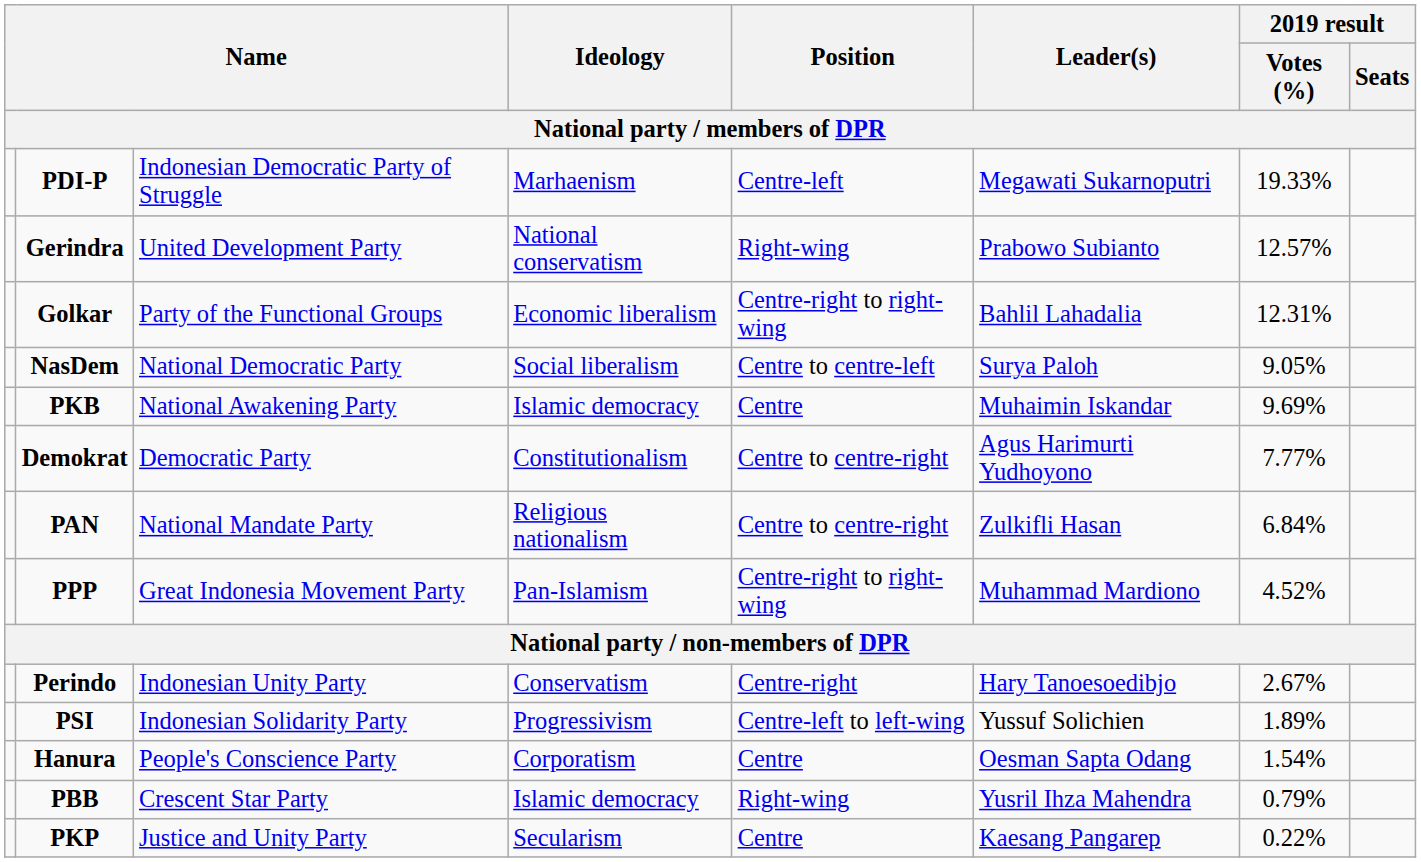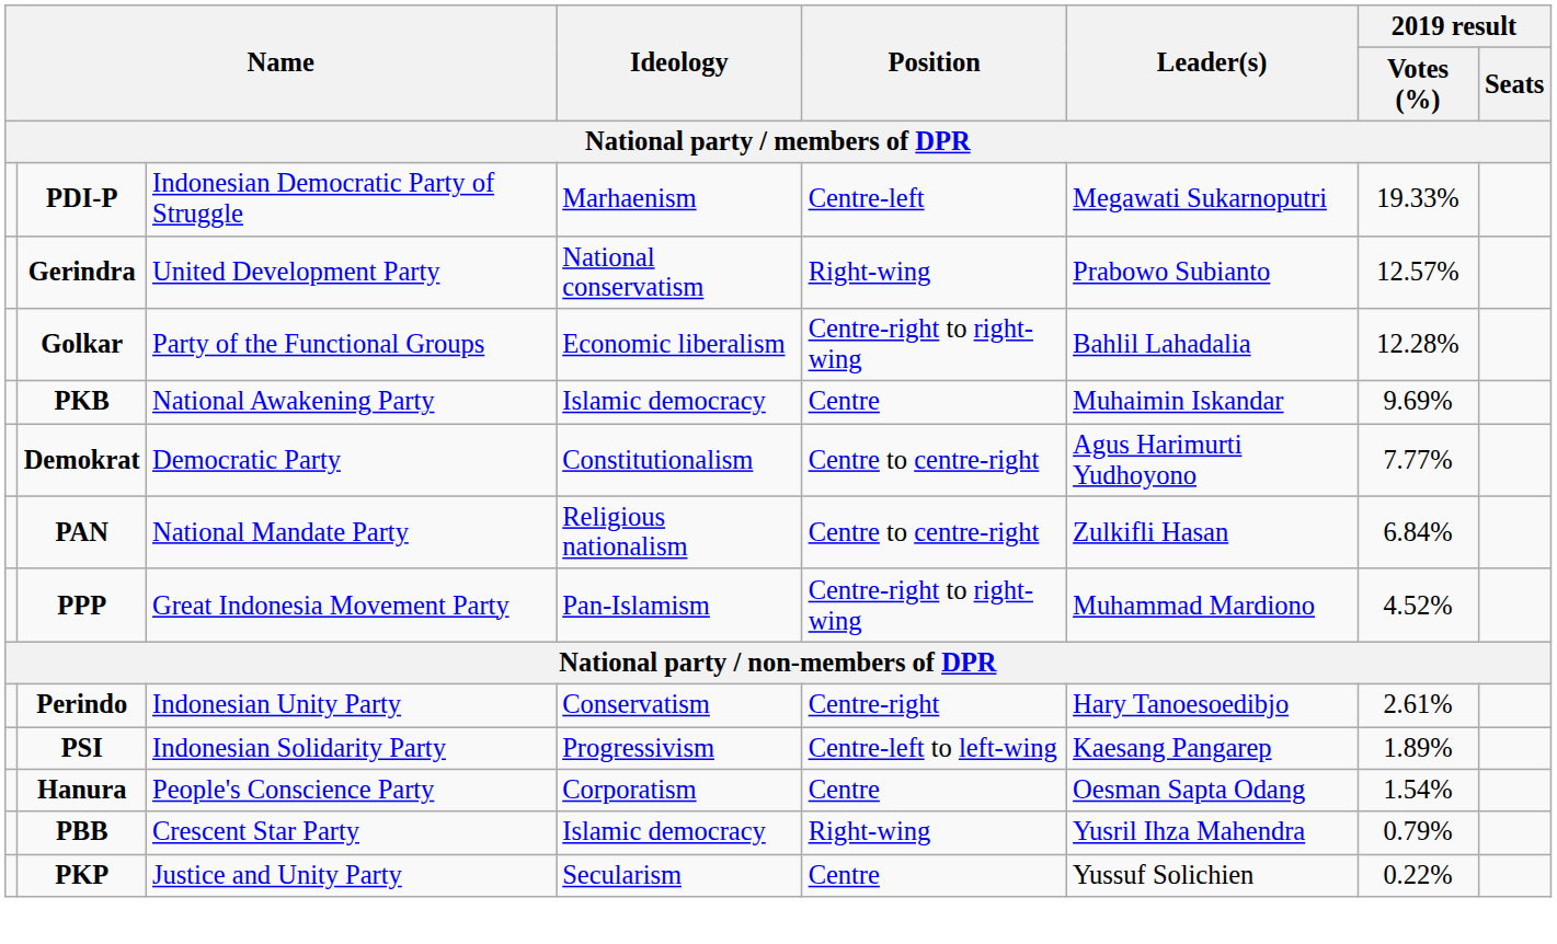Golkar | 2019 result / Votes (%): 12.31% -> 12.28%
- row: NasDem | National Democratic Party | Social liberalism | Centre to centre-left | Surya Paloh | 9.05%
Perindo | 2019 result / Votes (%): 2.67% -> 2.61%
PSI | Leader(s): Yussuf Solichien -> Kaesang Pangarep
PKP | Leader(s): Kaesang Pangarep -> Yussuf Solichien
